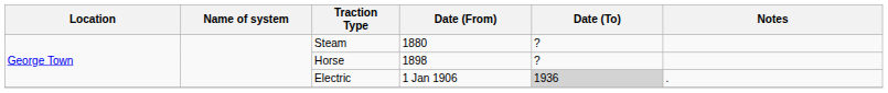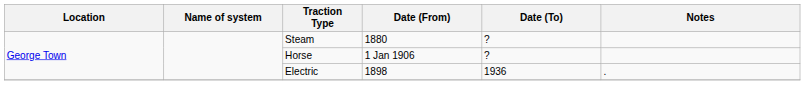Horse | Date (From): 1898 -> 1 Jan 1906
Electric | Date (From): 1 Jan 1906 -> 1898
Electric | Date (To): lightgrey background -> no background
